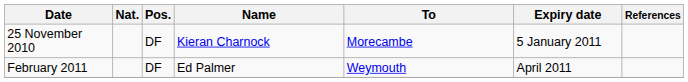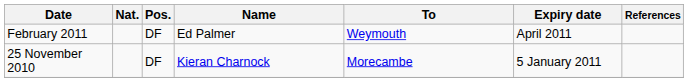rows swapped: 25 November 2010 <-> February 2011
